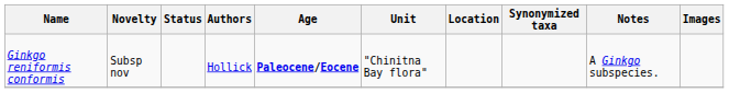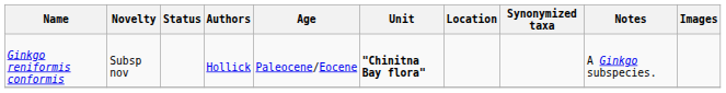Ginkgo reniformis conformis | Age: bold -> normal
Ginkgo reniformis conformis | Unit: normal -> bold
